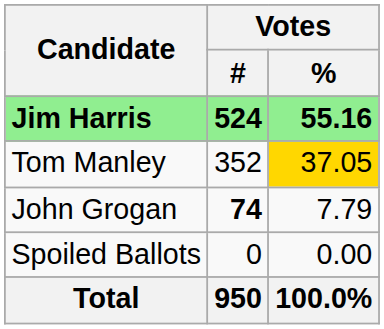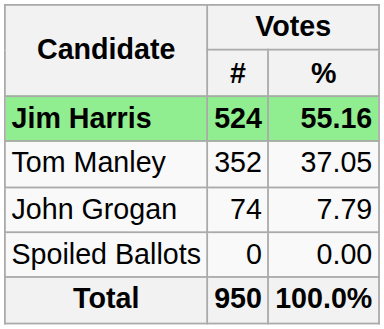Tom Manley | Votes / %: gold background -> no background
John Grogan | Votes / #: bold -> normal
